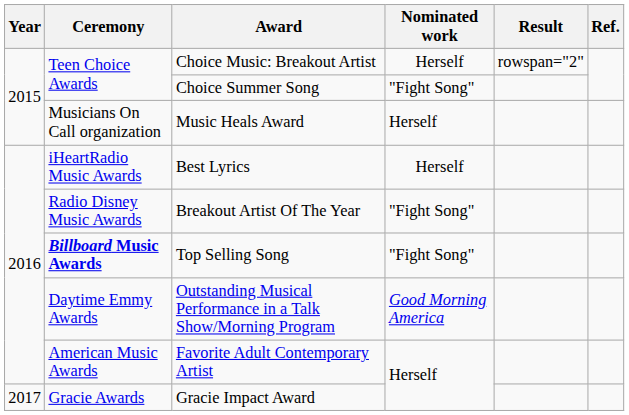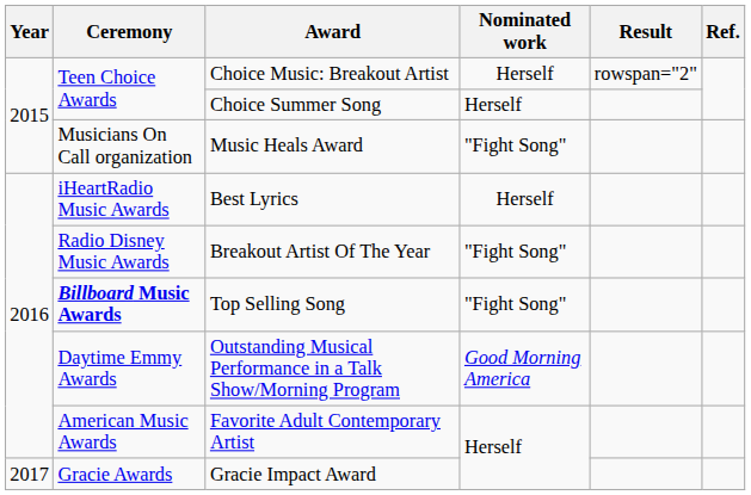Choice Summer Song | Nominated work: "Fight Song" -> Herself
Music Heals Award | Nominated work: Herself -> "Fight Song"
